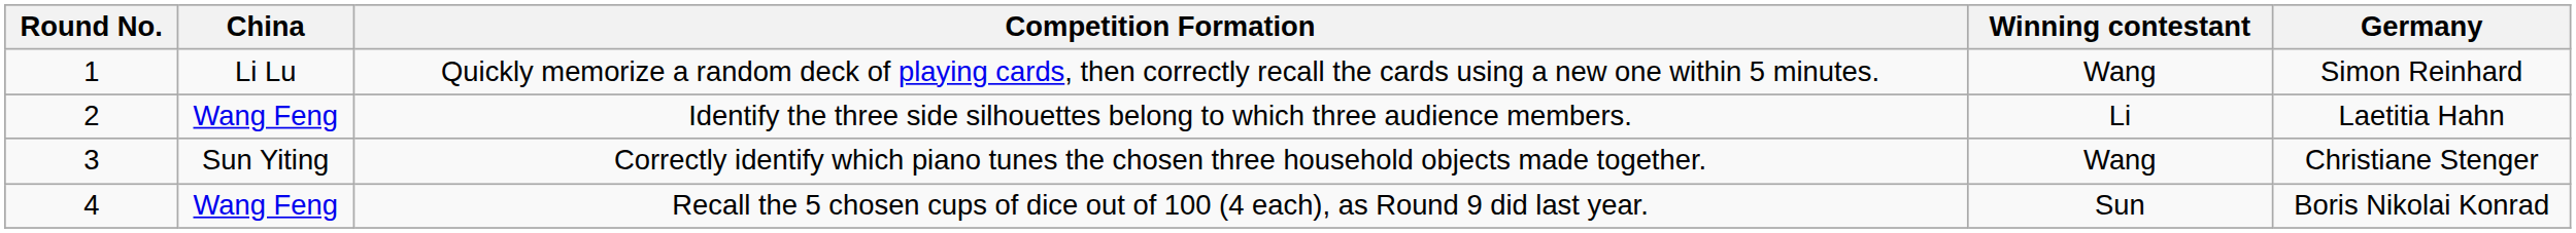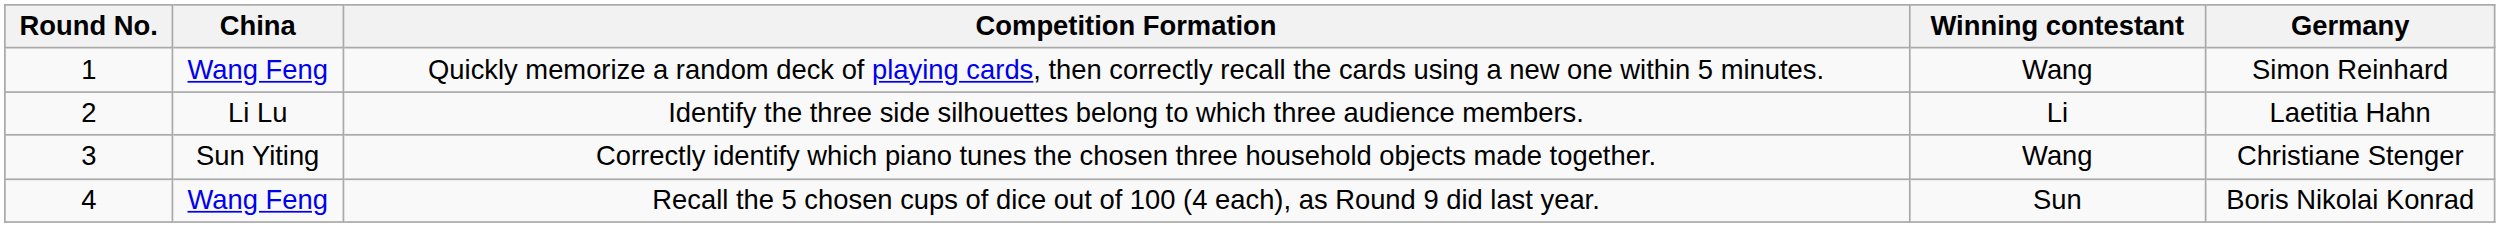row 2 | China: Li Lu -> Wang Feng
row 3 | China: Wang Feng -> Li Lu
